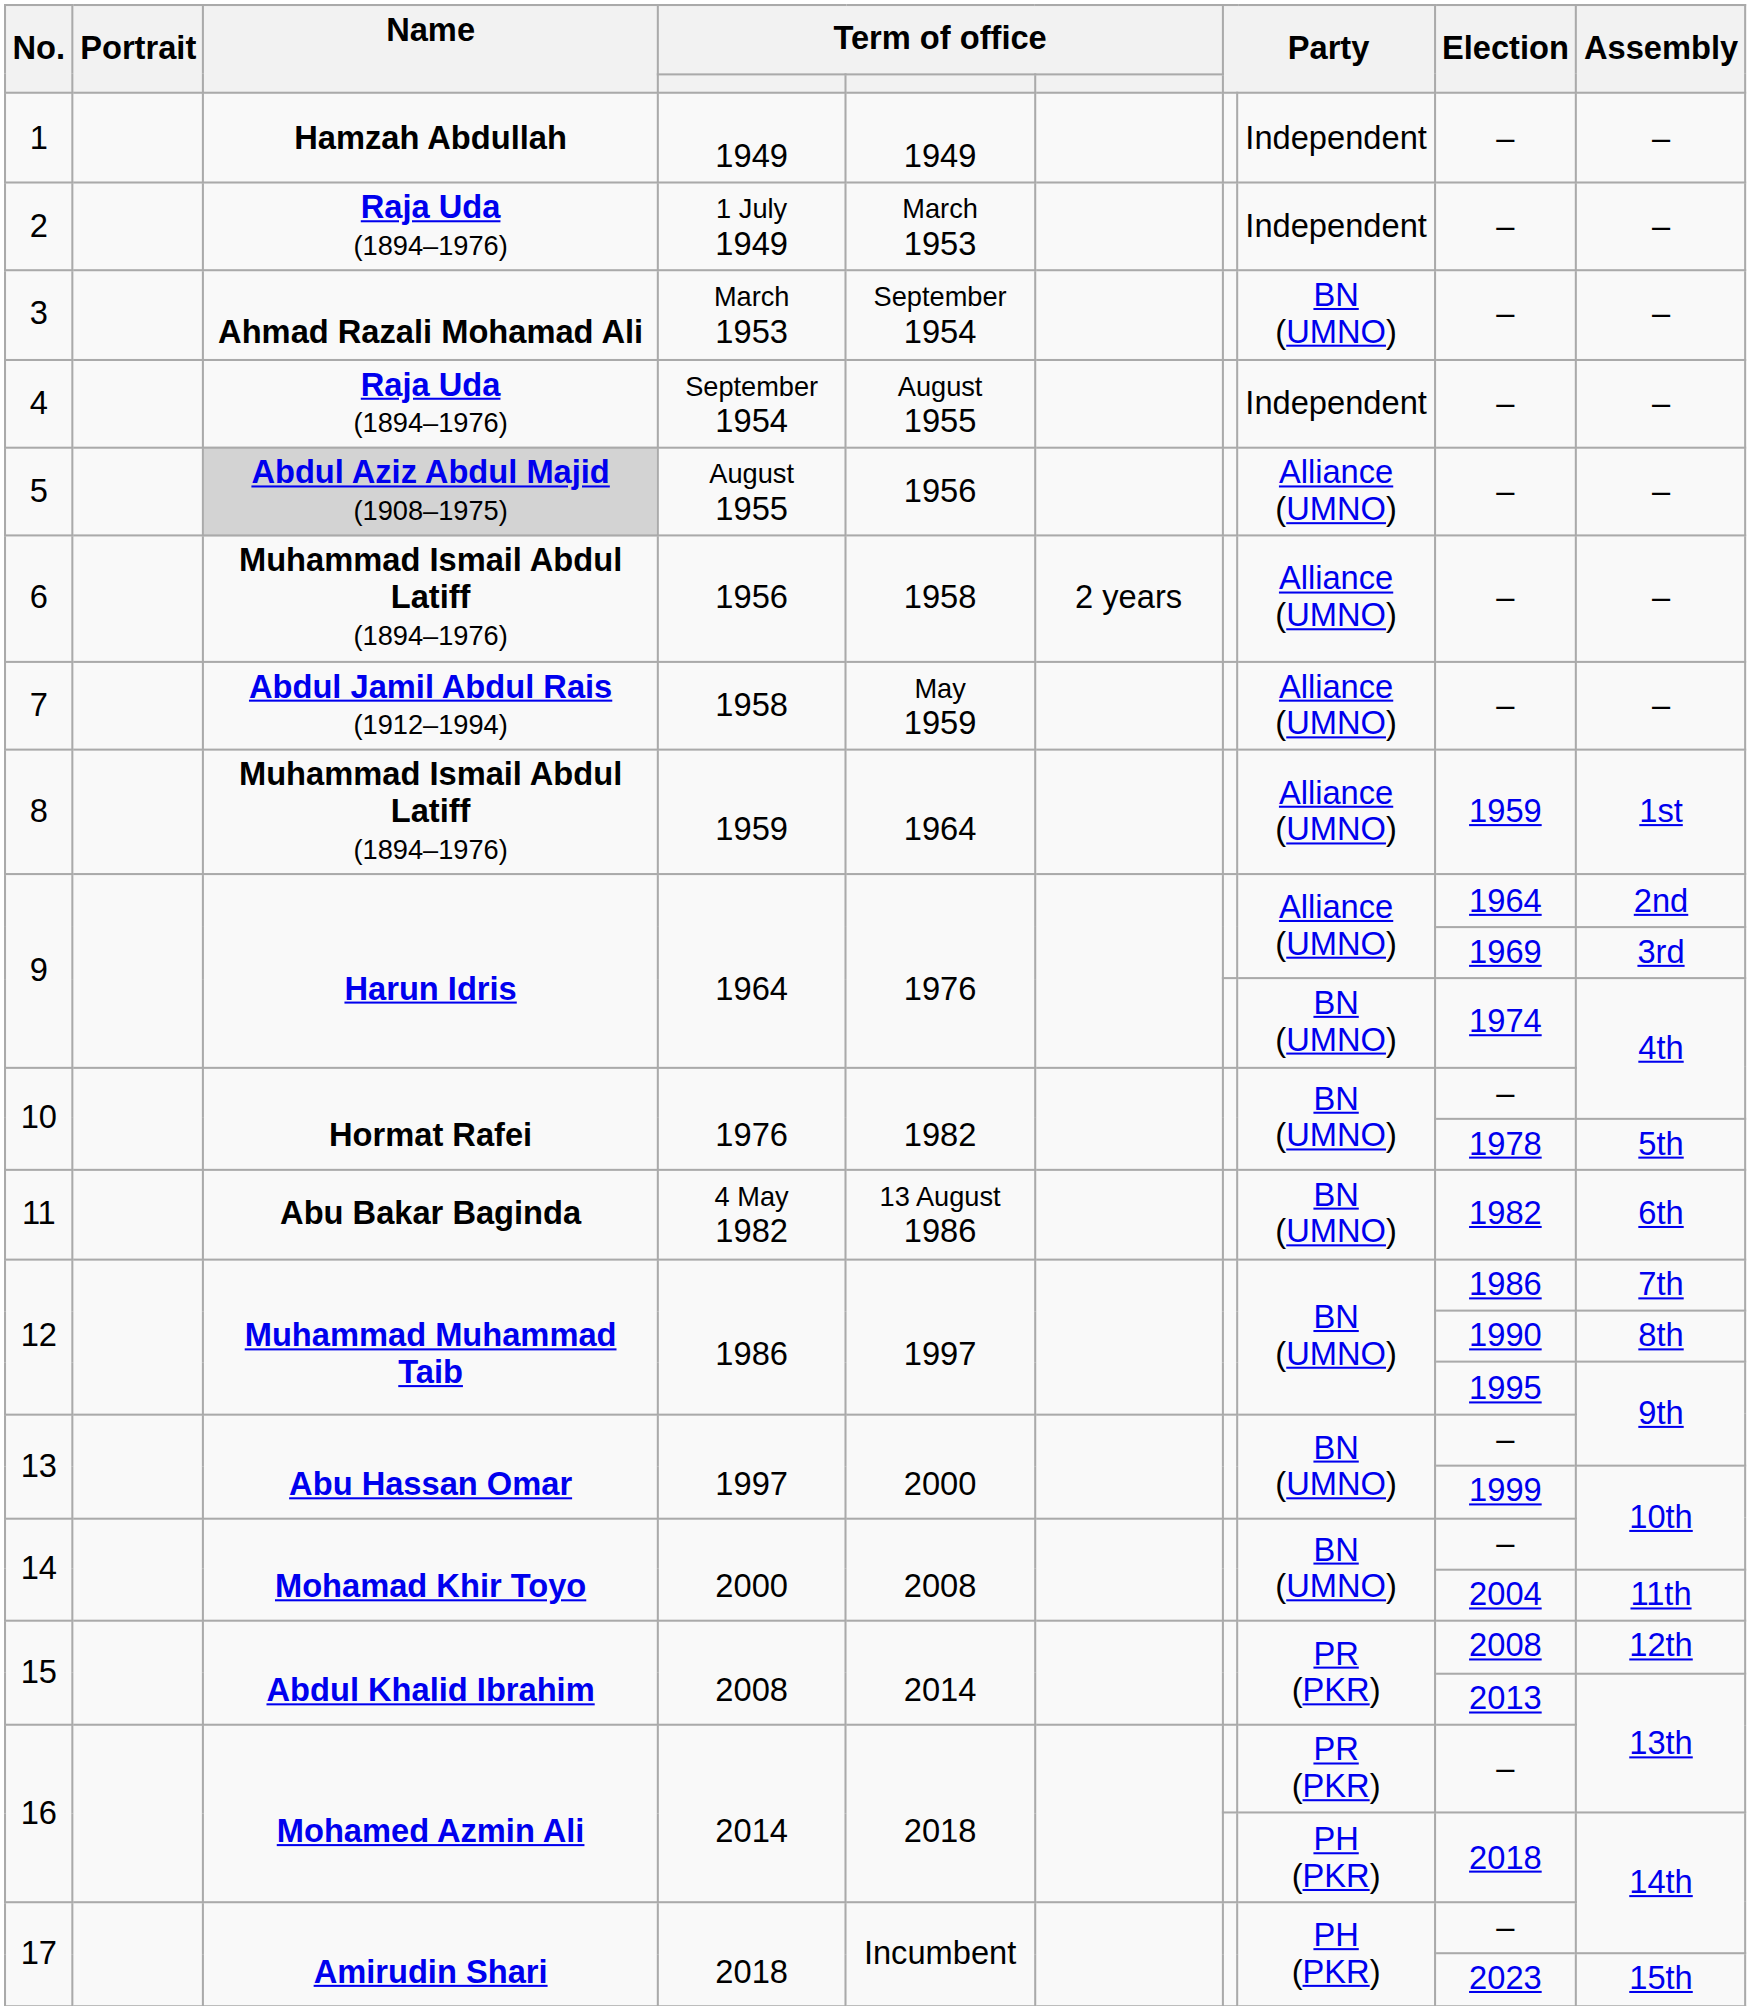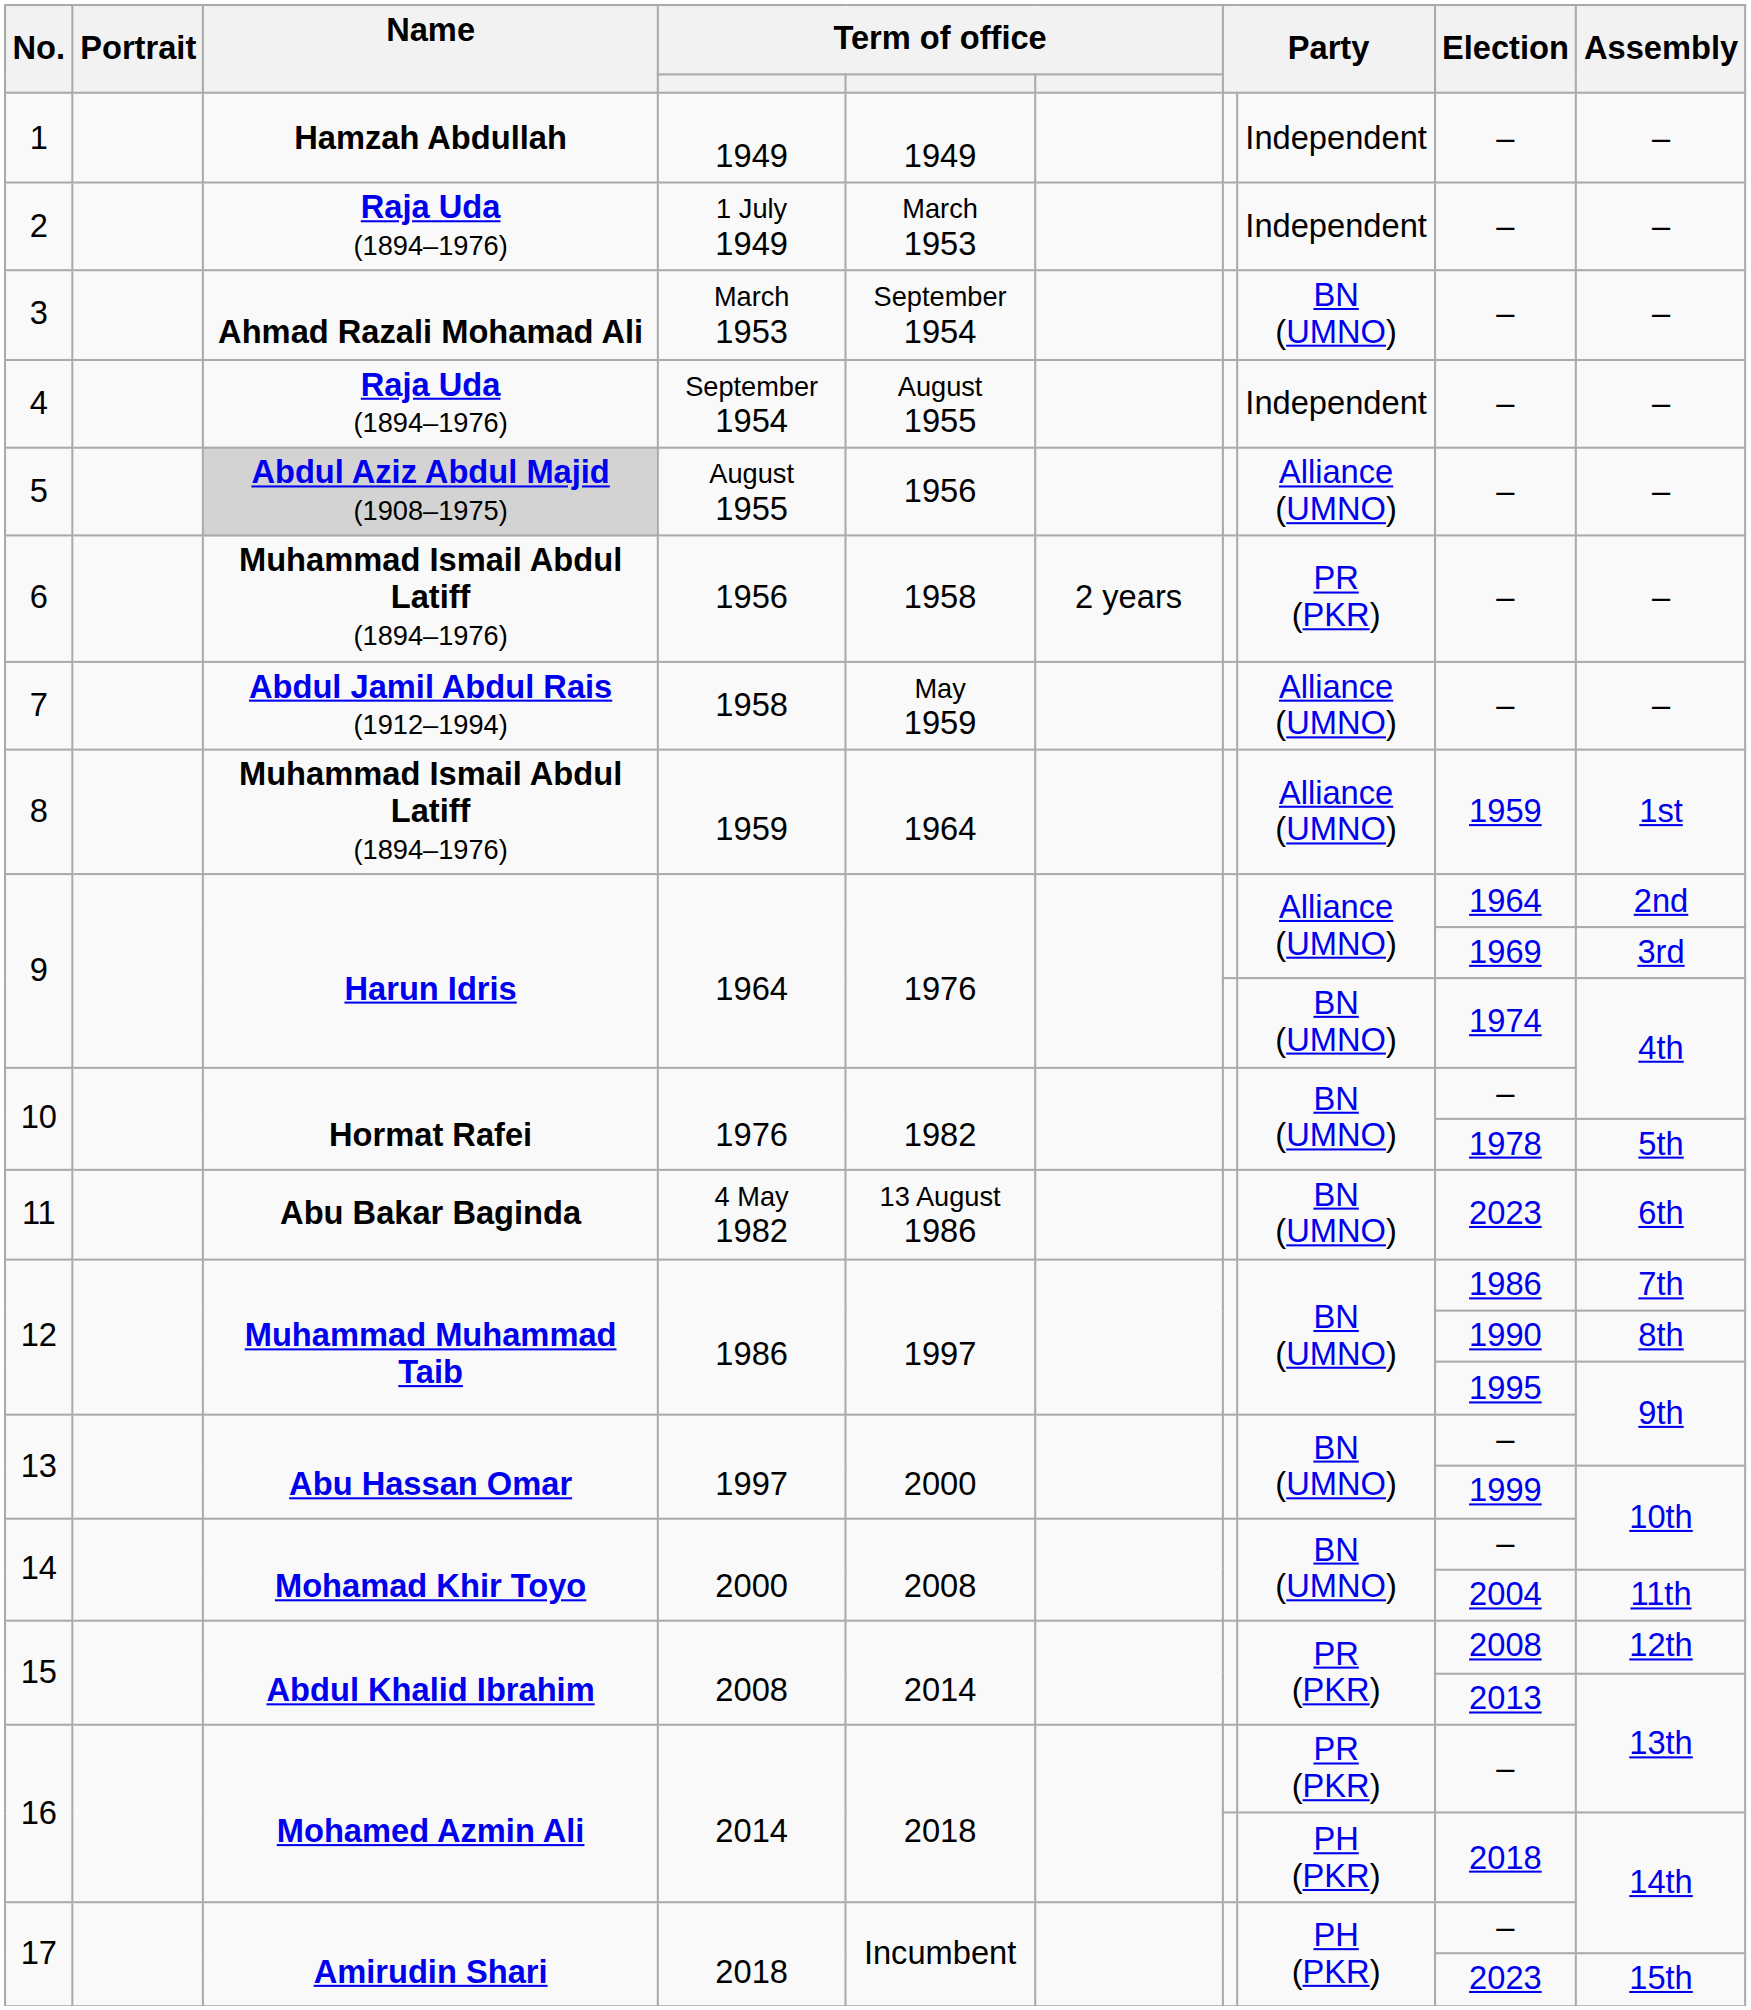6 | column 8: Alliance (UMNO) -> PR (PKR)
11 | Election: 1982 -> 2023
